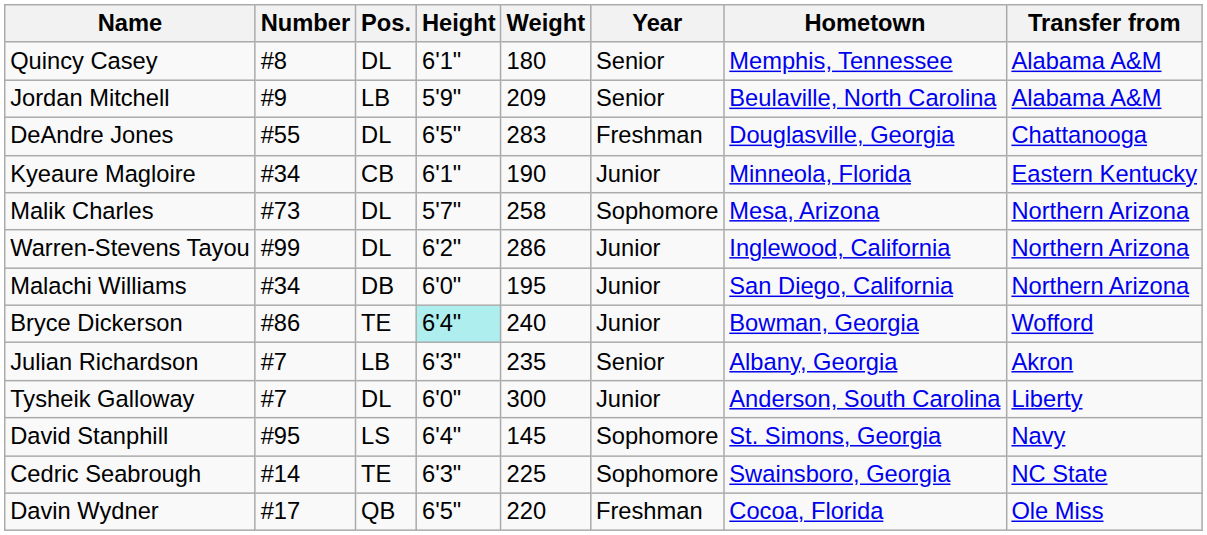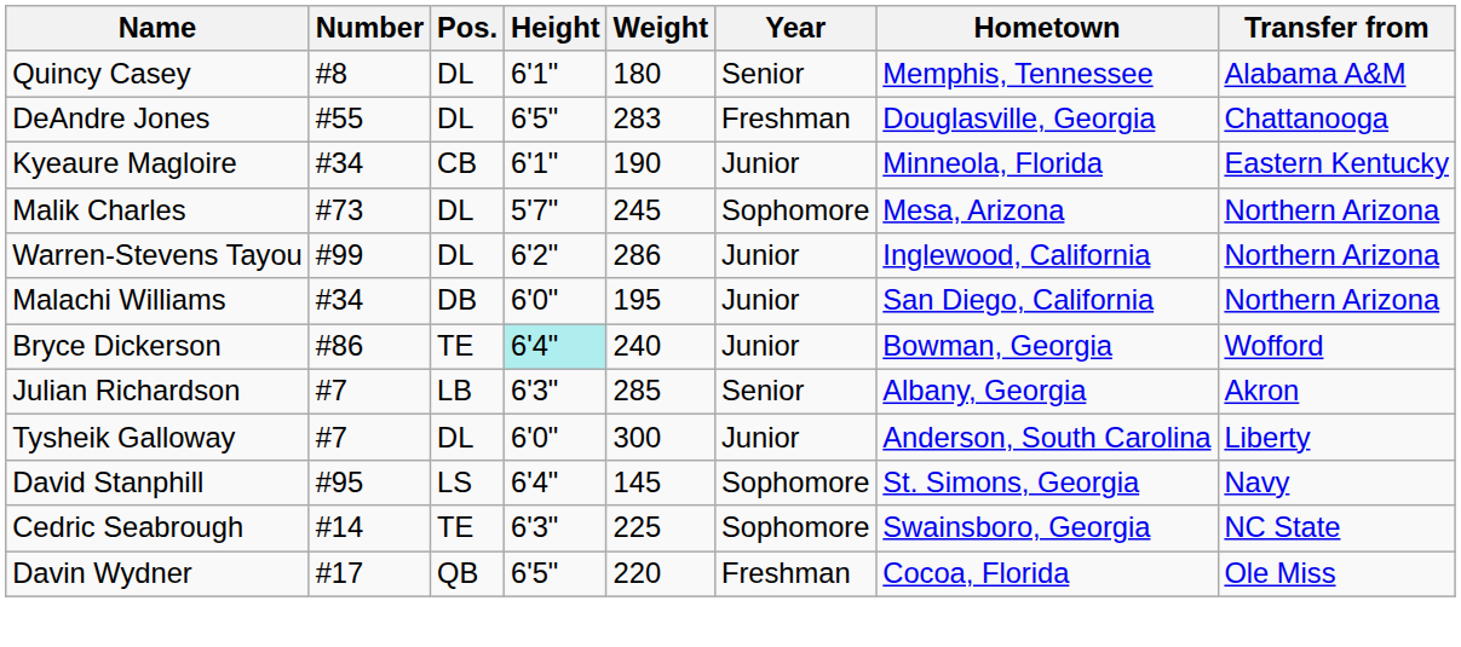- row: Jordan Mitchell | #9 | LB | 5'9" | 209 | Senior | Beulaville, North Carolina | Alabama A&M
Malik Charles | Weight: 258 -> 245
Julian Richardson | Weight: 235 -> 285
